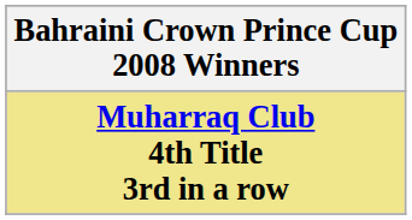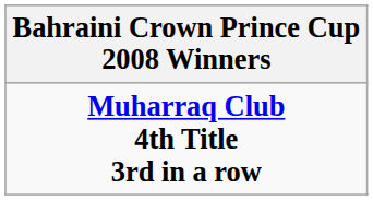row 2 | column 1: khaki background -> no background
